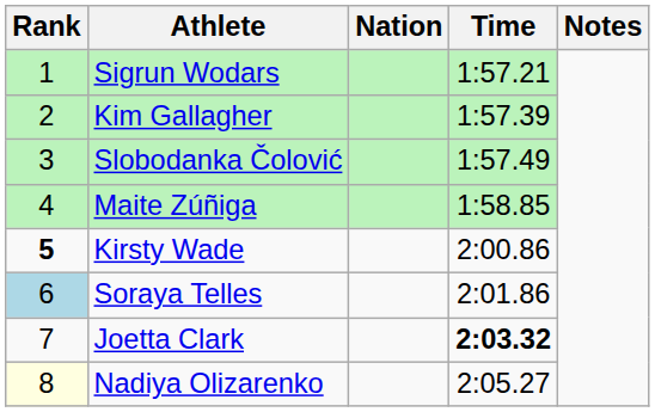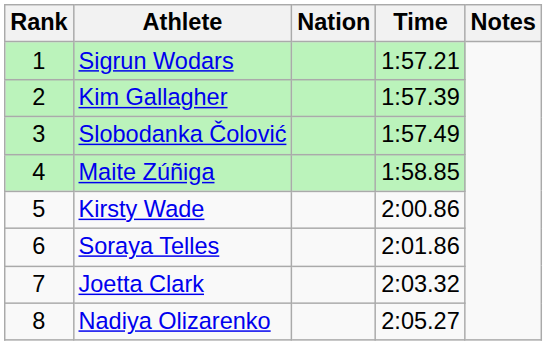Kirsty Wade | Rank: bold -> normal
Soraya Telles | Rank: lightblue background -> no background
Joetta Clark | Time: bold -> normal
Nadiya Olizarenko | Rank: lightyellow background -> no background
